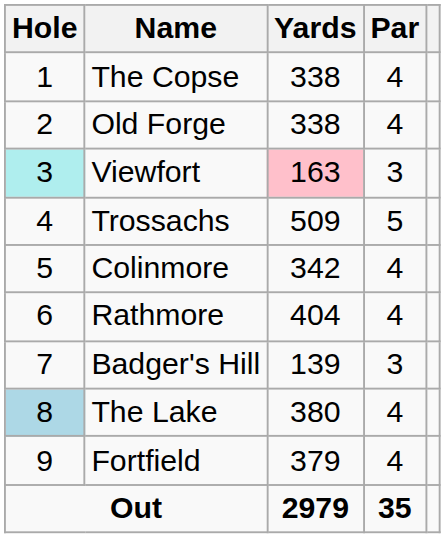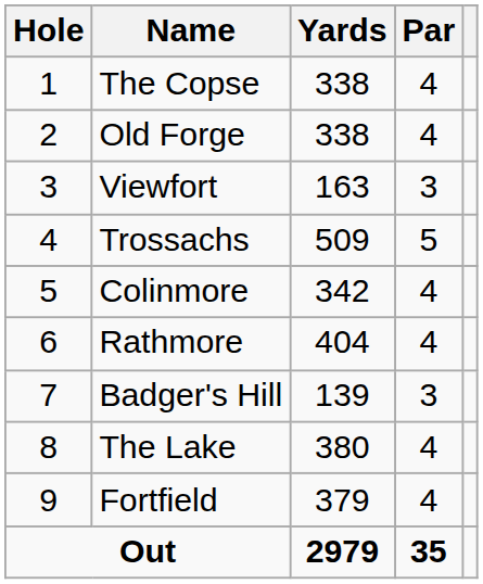Viewfort | Hole: paleturquoise background -> no background
Viewfort | Yards: pink background -> no background
The Lake | Hole: lightblue background -> no background
